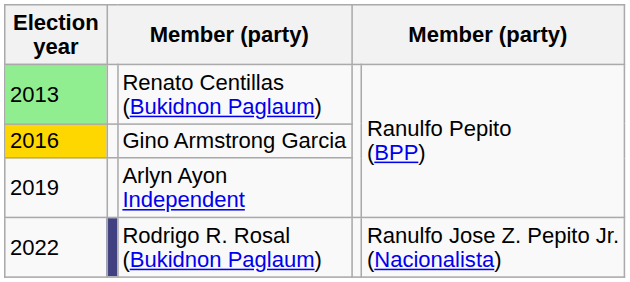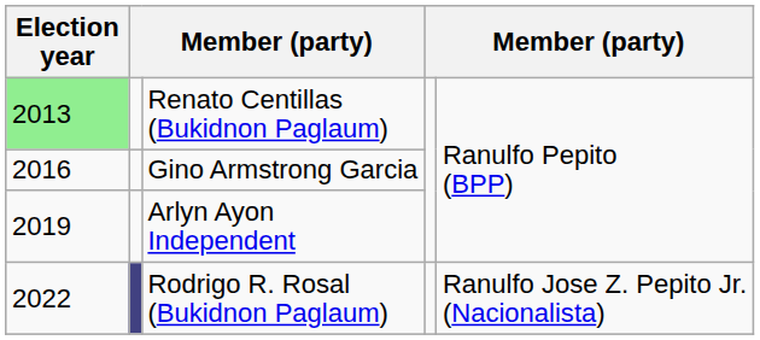Gino Armstrong Garcia | Election year: gold background -> no background
